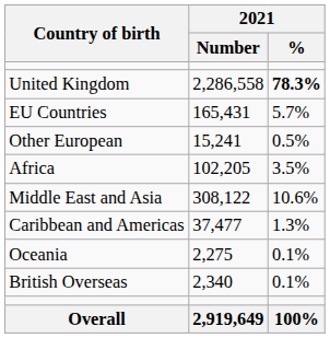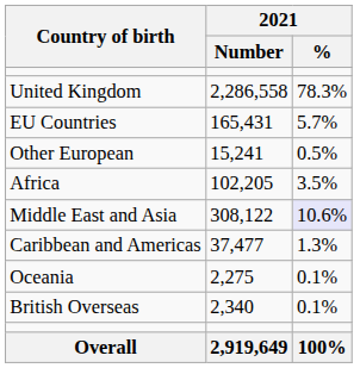United Kingdom | 2021 / %: bold -> normal
Middle East and Asia | 2021 / %: no background -> lavender background
